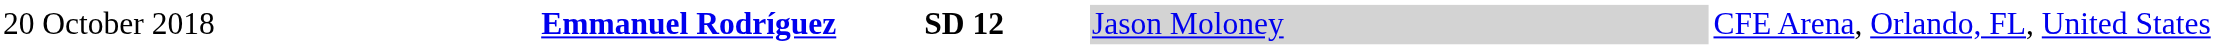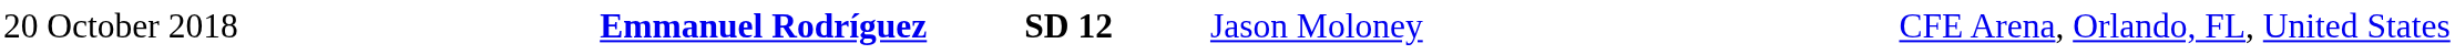20 October 2018 | column 4: lightgrey background -> no background
